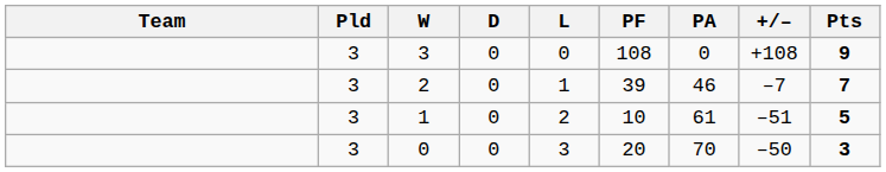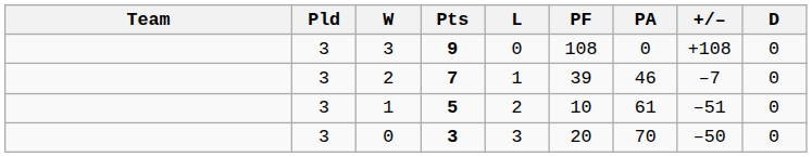columns swapped: D <-> Pts
